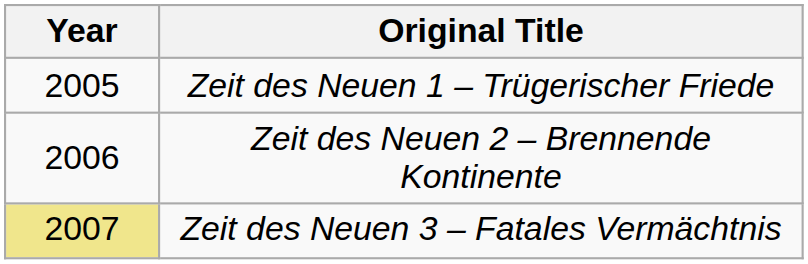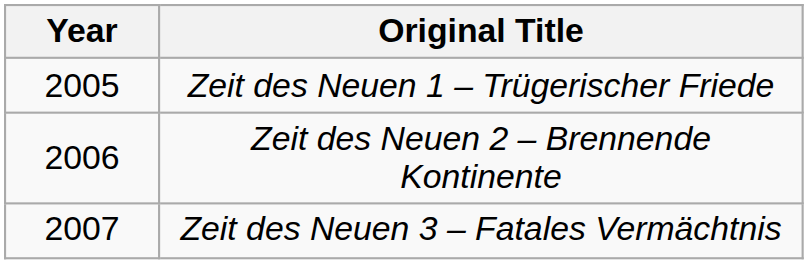Zeit des Neuen 3 – Fatales Vermächtnis | Year: khaki background -> no background
